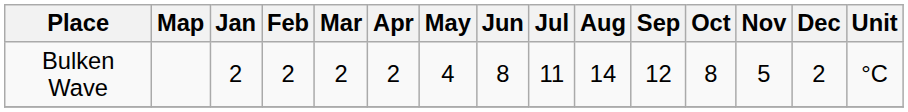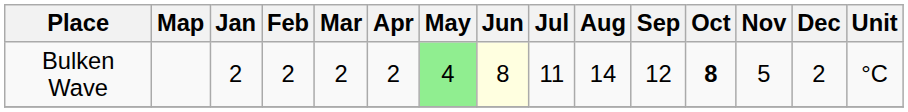Bulken Wave | May: no background -> lightgreen background
Bulken Wave | Jun: no background -> lightyellow background
Bulken Wave | Oct: normal -> bold
